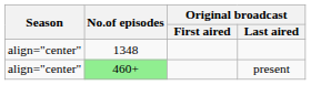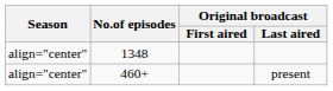present | No.of episodes: lightgreen background -> no background
